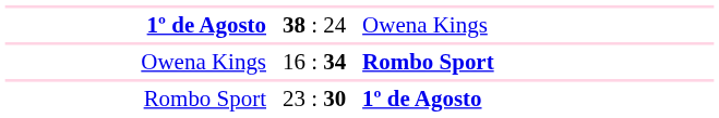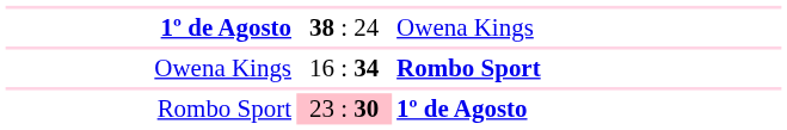row 3 | column 2: no background -> pink background
